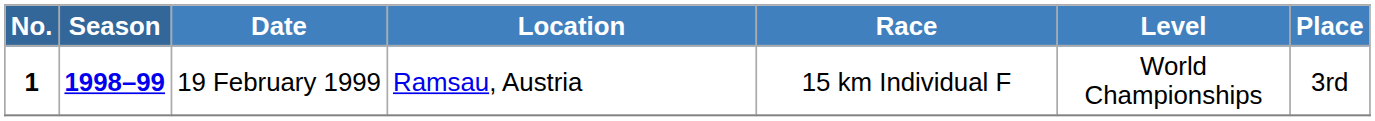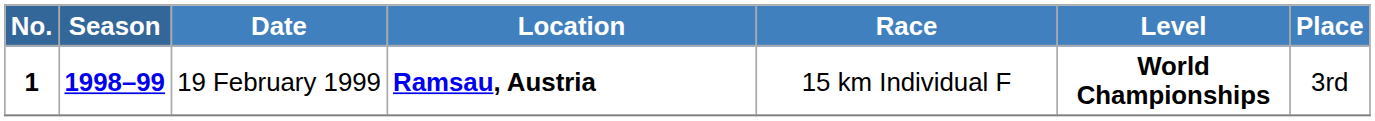19 February 1999 | Location: normal -> bold
19 February 1999 | Level: normal -> bold
